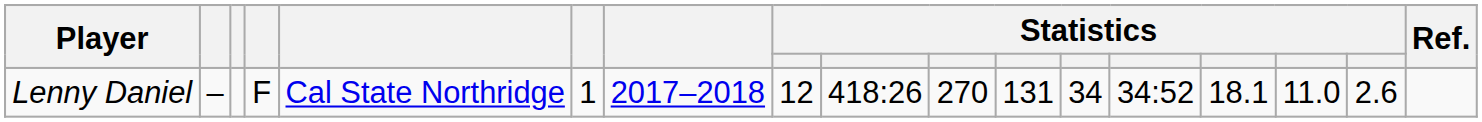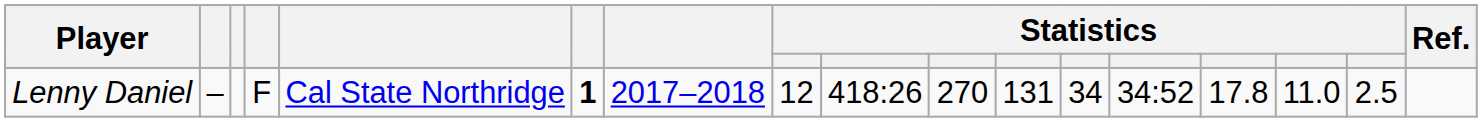Lenny Daniel | column 6: normal -> bold
Lenny Daniel | column 14: 18.1 -> 17.8
Lenny Daniel | column 16: 2.6 -> 2.5
